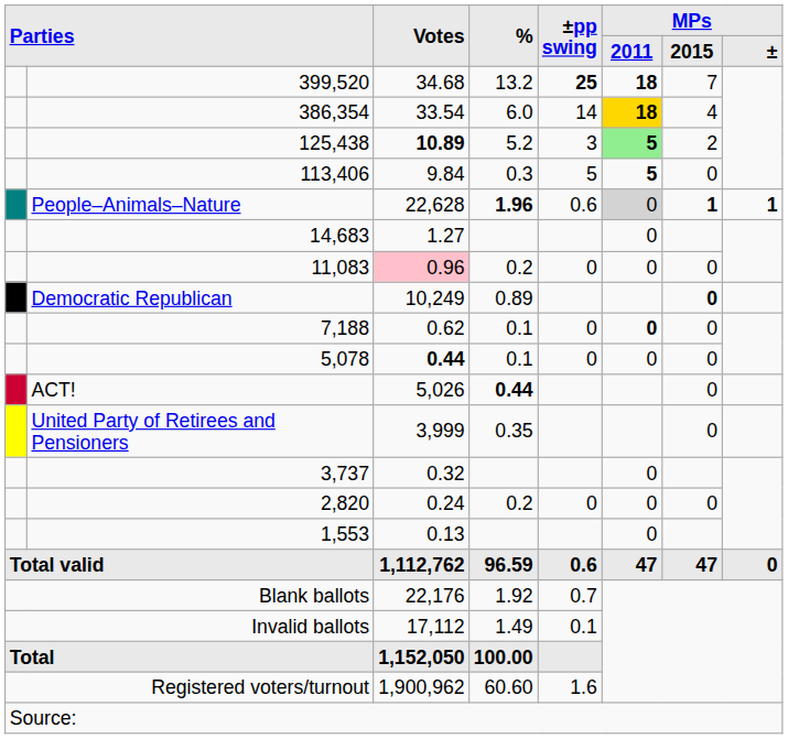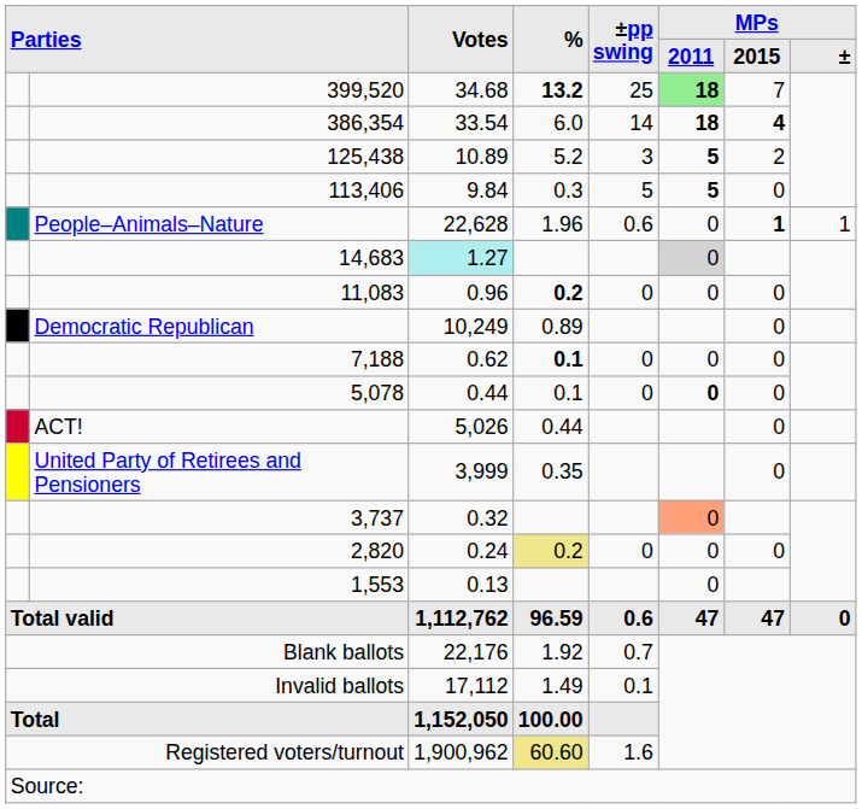399,520 | %: normal -> bold
399,520 | ±pp swing: bold -> normal
399,520 | MPs / 2011: no background -> lightgreen background
386,354 | MPs / 2011: gold background -> no background
386,354 | MPs / 2015: normal -> bold
125,438 | Votes: bold -> normal
125,438 | MPs / 2011: lightgreen background -> no background
People–Animals–Nature | %: bold -> normal
People–Animals–Nature | MPs / 2011: lightgrey background -> no background
People–Animals–Nature | MPs / ±: bold -> normal
14,683 | Votes: no background -> paleturquoise background
14,683 | MPs / 2011: no background -> lightgrey background
11,083 | Votes: pink background -> no background
11,083 | %: normal -> bold
Democratic Republican | MPs / 2015: bold -> normal
7,188 | %: normal -> bold
7,188 | MPs / 2011: bold -> normal
5,078 | Votes: bold -> normal
5,078 | MPs / 2011: normal -> bold
ACT! | %: bold -> normal
3,737 | MPs / 2011: no background -> lightsalmon background
2,820 | %: no background -> khaki background
Registered voters/turnout | %: no background -> khaki background
